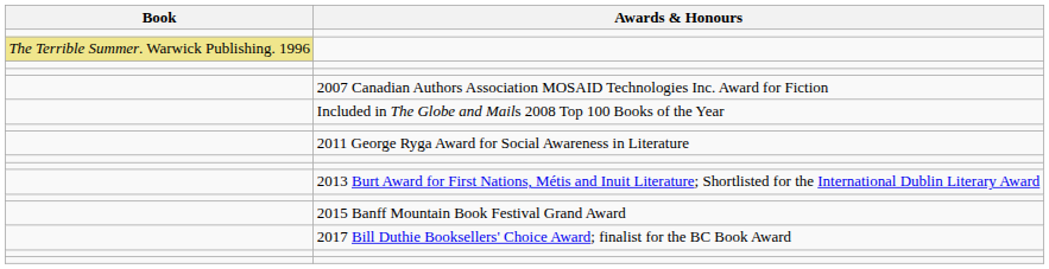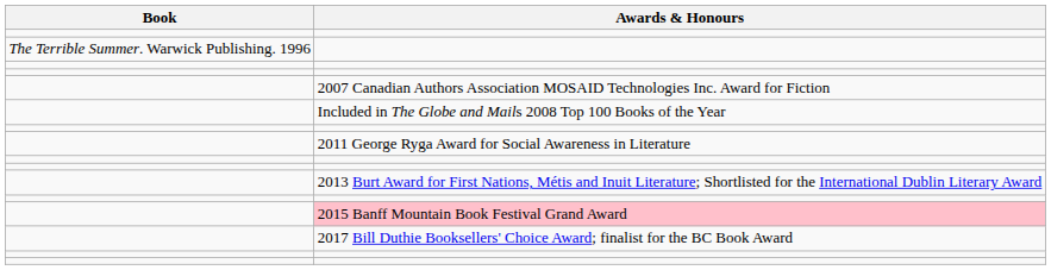row 3 | Book: khaki background -> no background
row 14 | Awards & Honours: no background -> pink background
